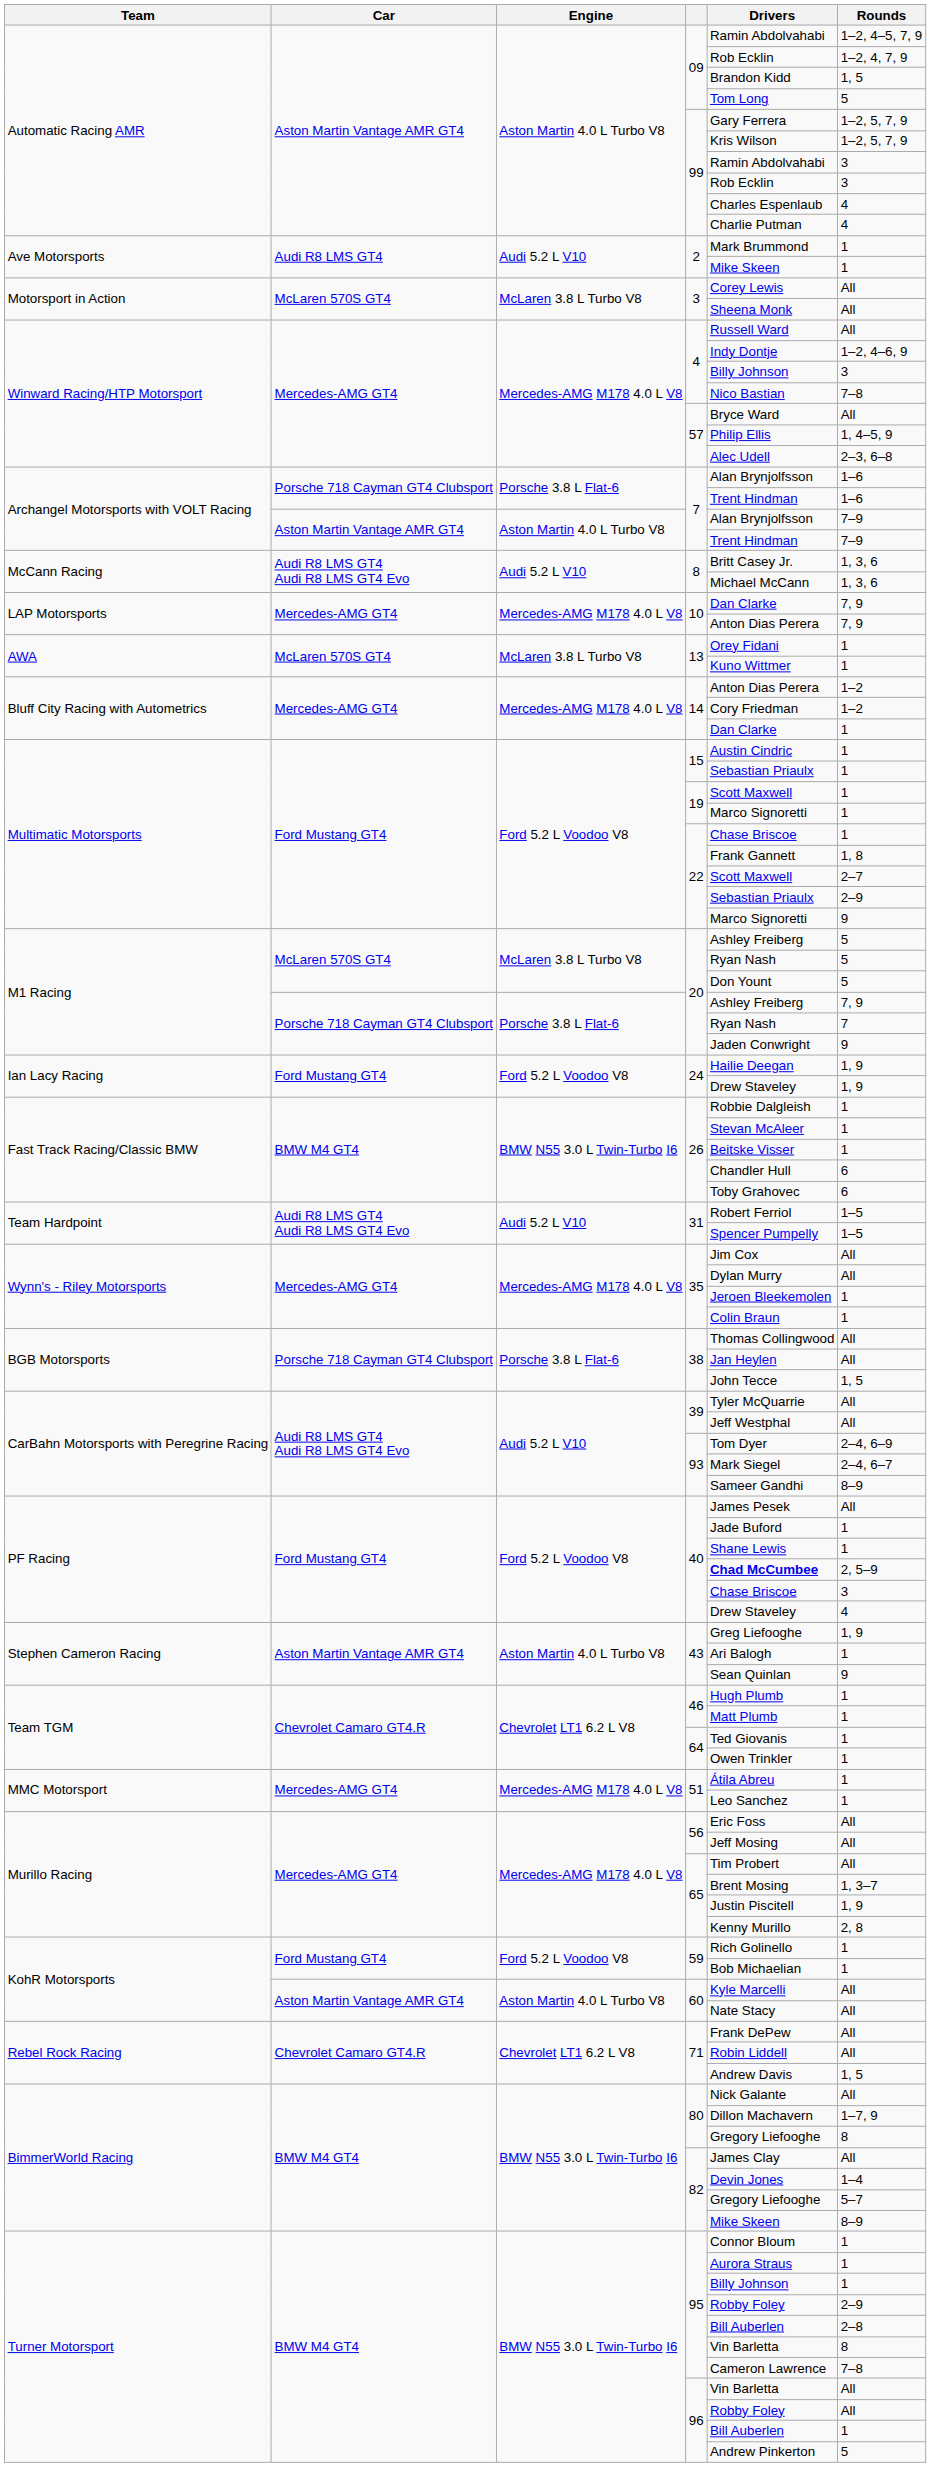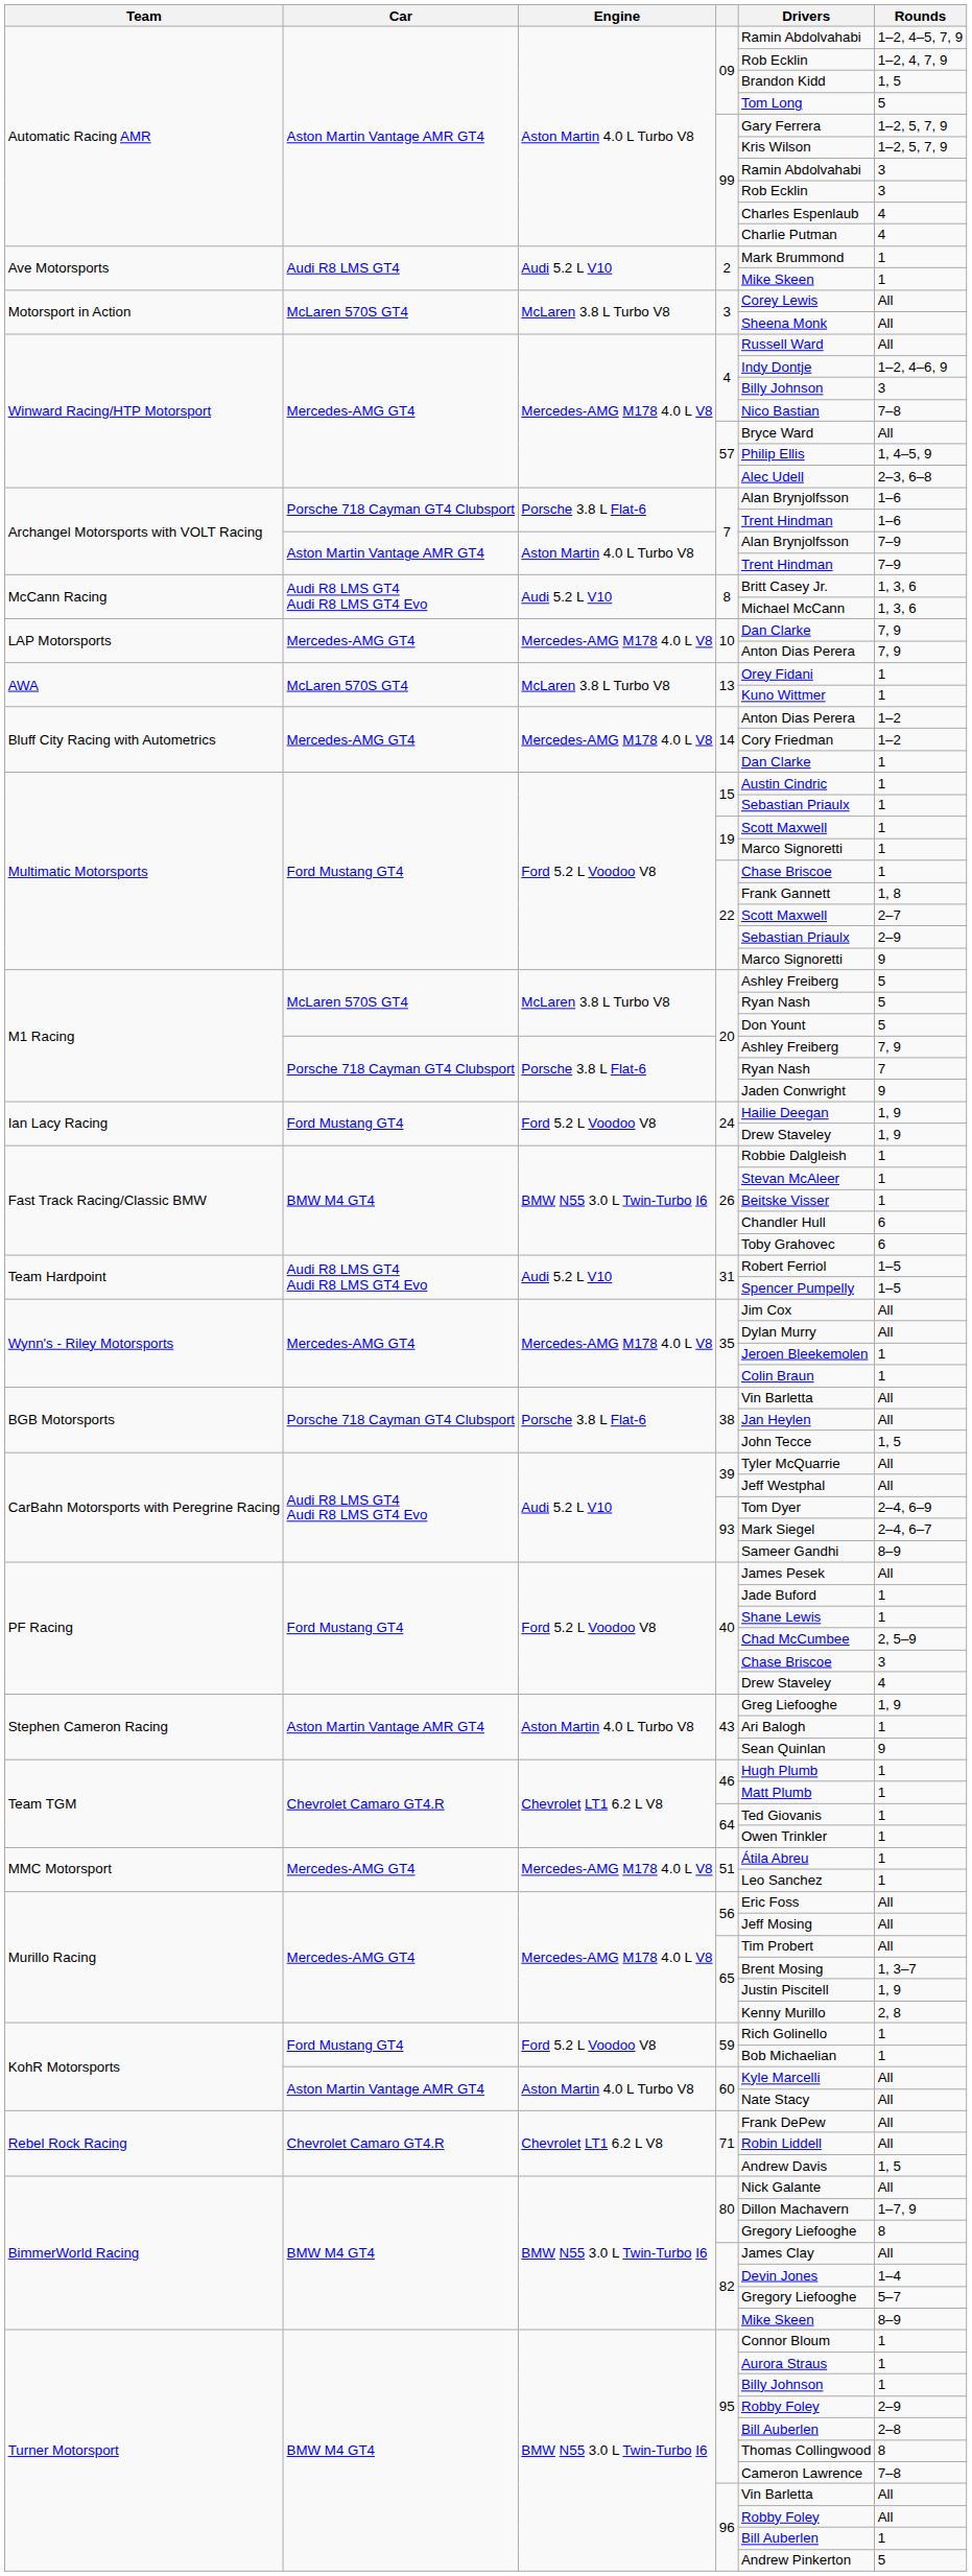row 64 | Drivers: Thomas Collingwood -> Vin Barletta
row 75 | Drivers: bold -> normal
row 112 | Drivers: Vin Barletta -> Thomas Collingwood
